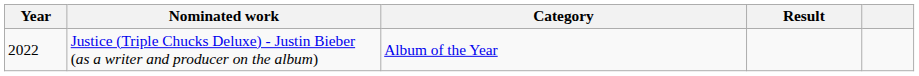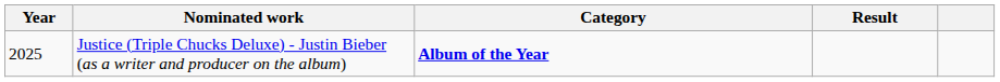row 2 | Year: 2022 -> 2025
row 2 | Category: normal -> bold
